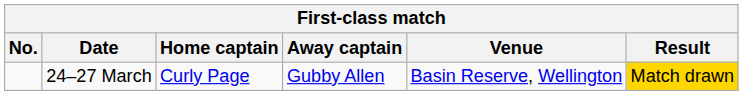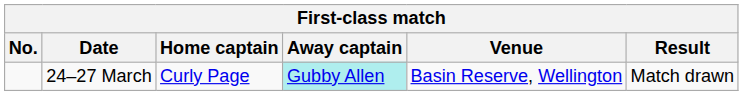24–27 March | Away captain: no background -> paleturquoise background
24–27 March | Result: gold background -> no background
